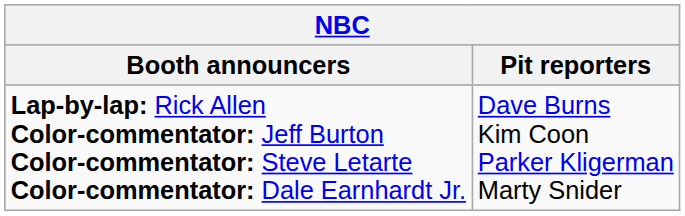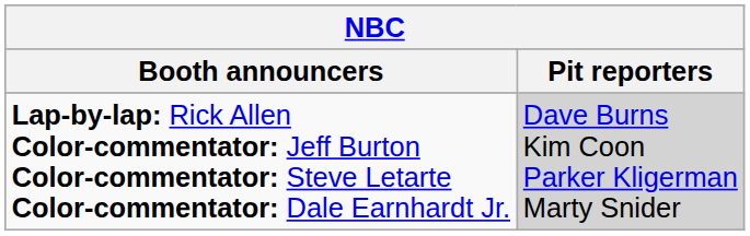row 3 | Pit reporters: no background -> lightgrey background
